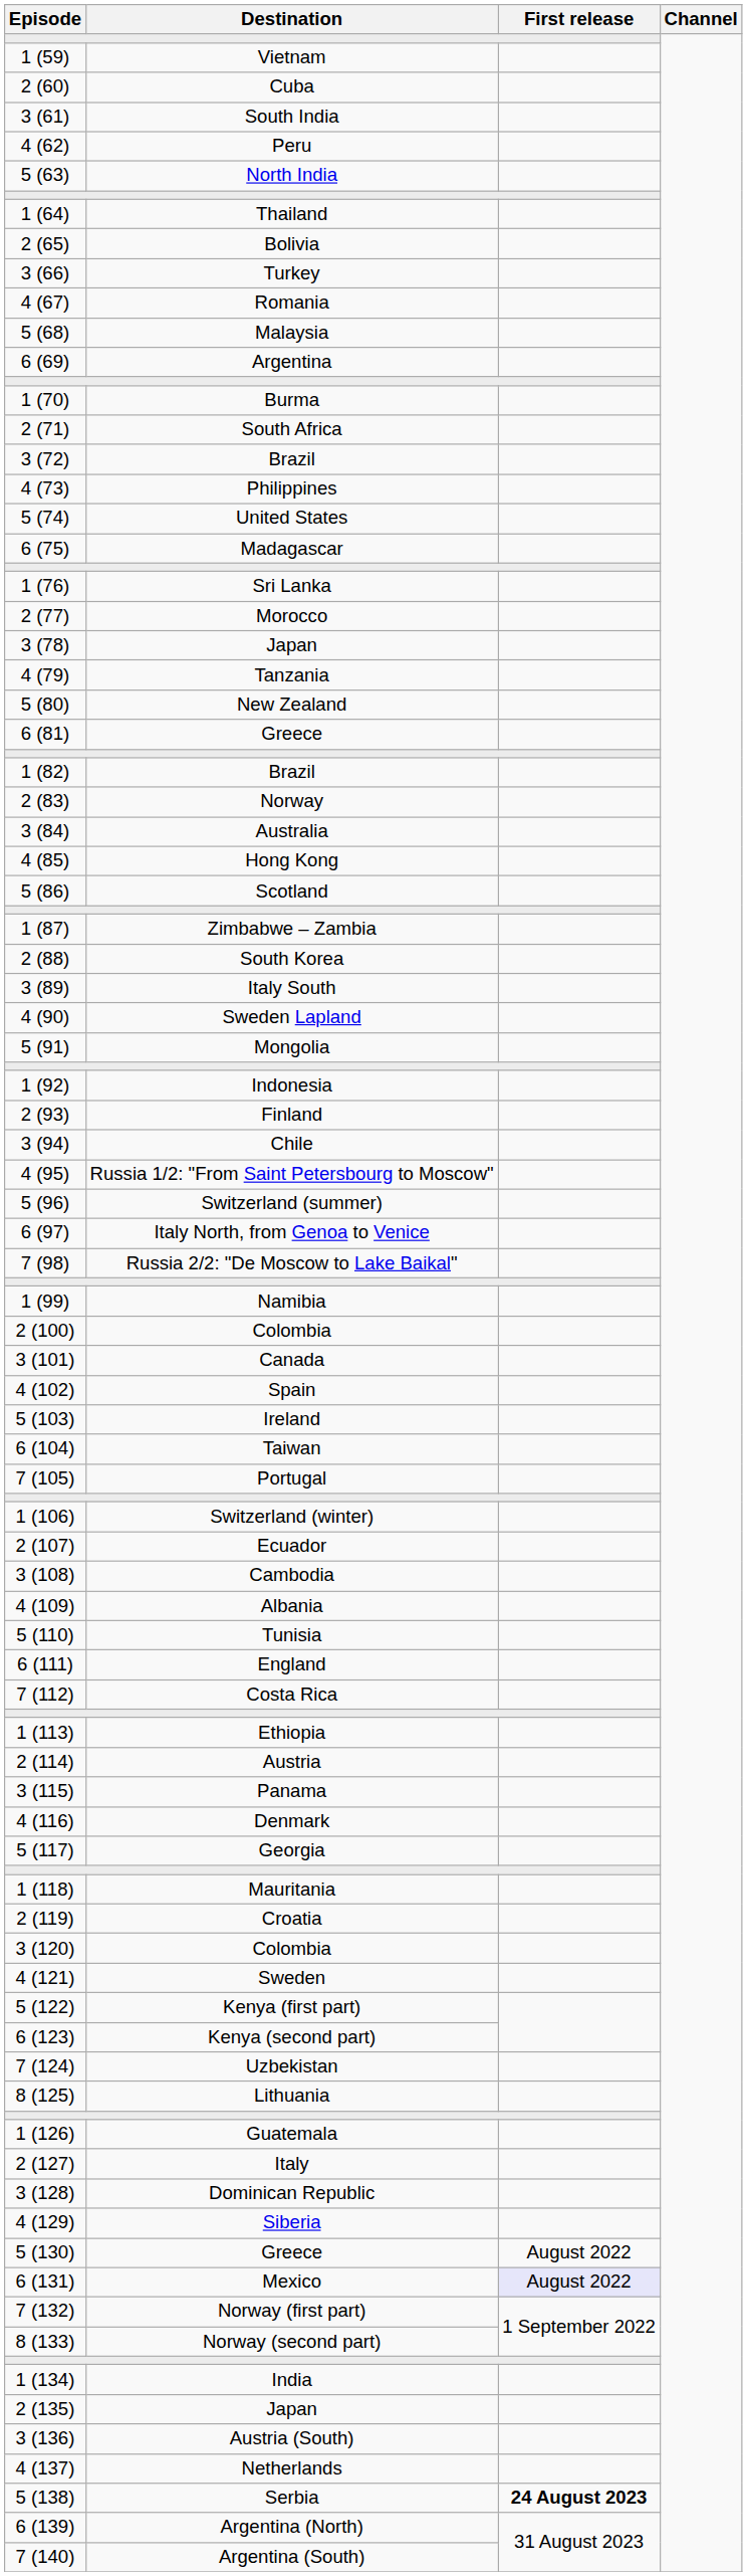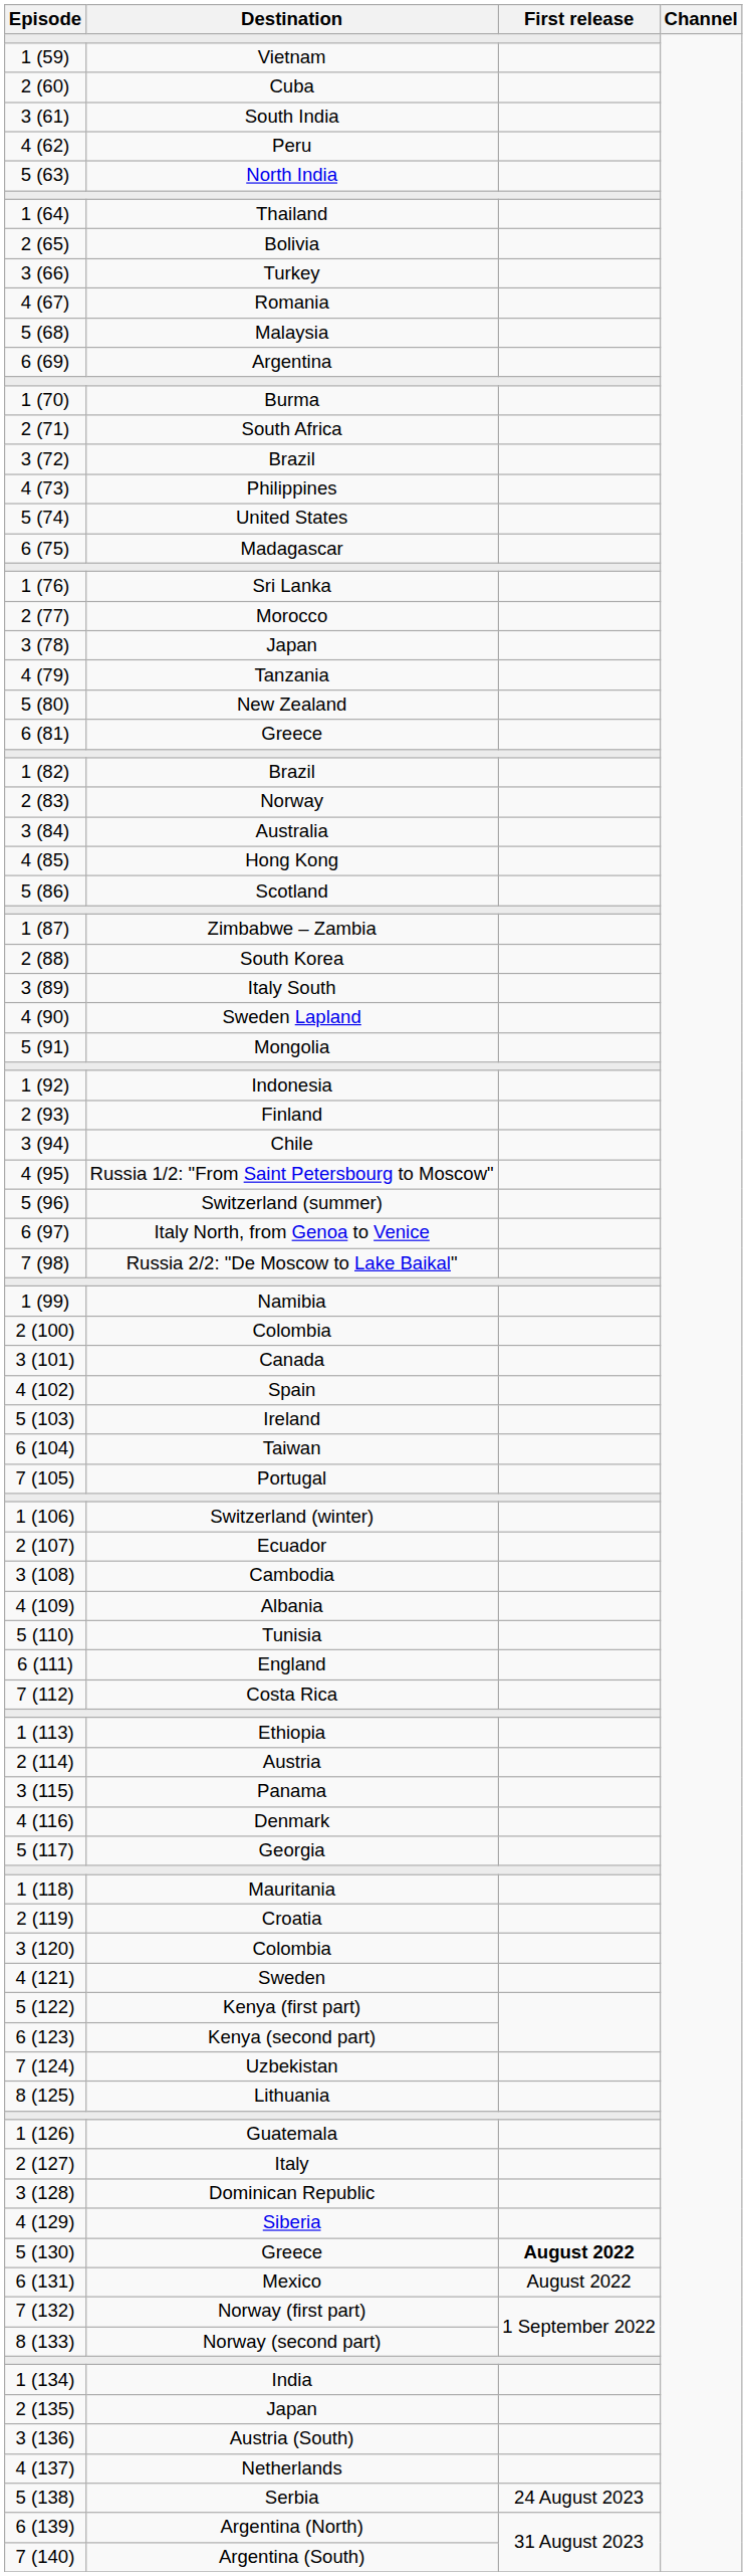5 (130) | First release: normal -> bold
6 (131) | First release: lavender background -> no background
5 (138) | First release: bold -> normal
